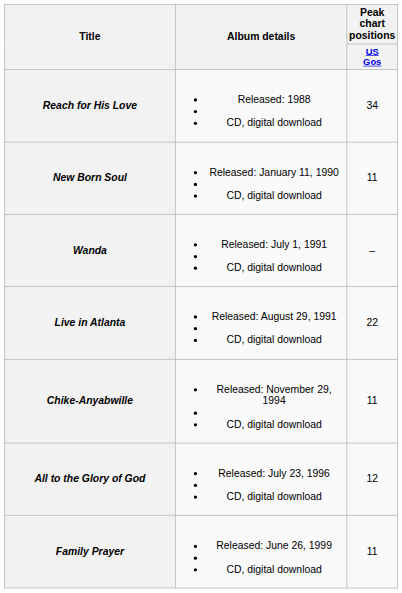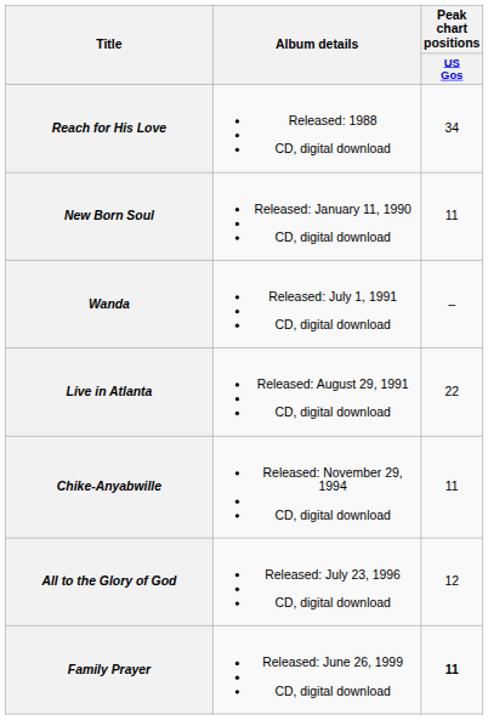Family Prayer | Peak chart positions / US Gos: normal -> bold
